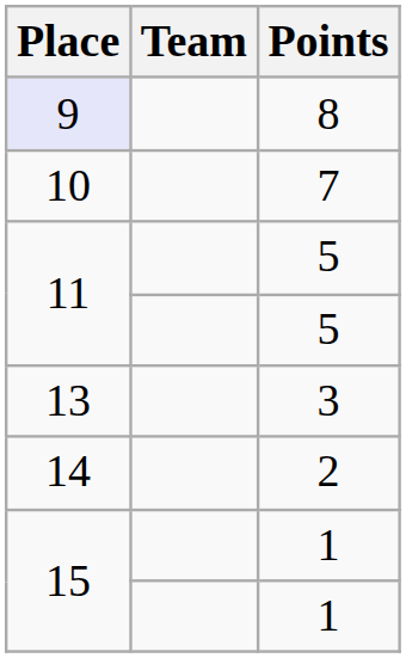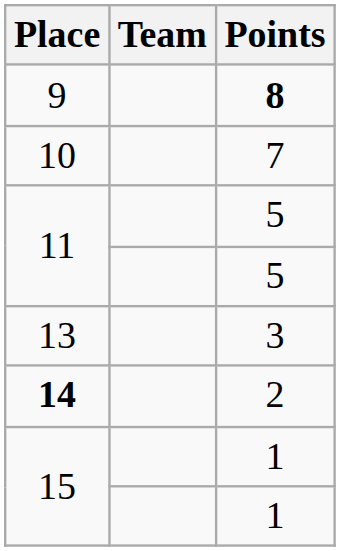9 | Place: lavender background -> no background
9 | Points: normal -> bold
14 | Place: normal -> bold
